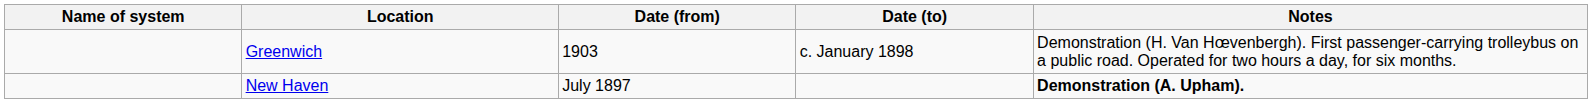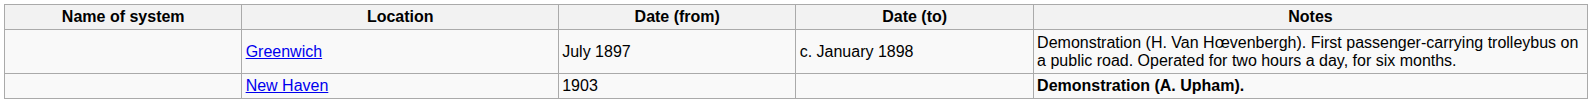Greenwich | Date (from): 1903 -> July 1897
New Haven | Date (from): July 1897 -> 1903
